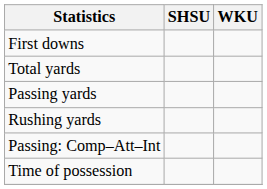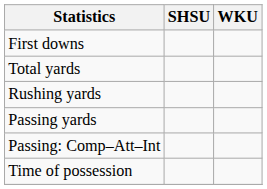rows swapped: Rushing yards <-> Passing yards
